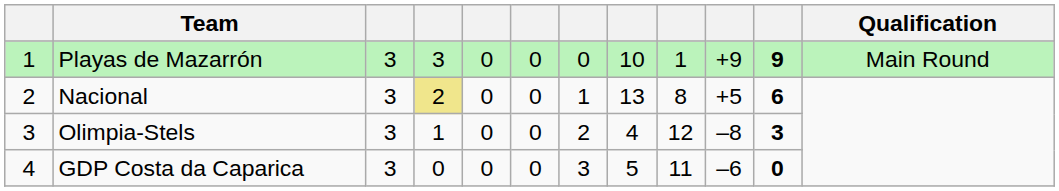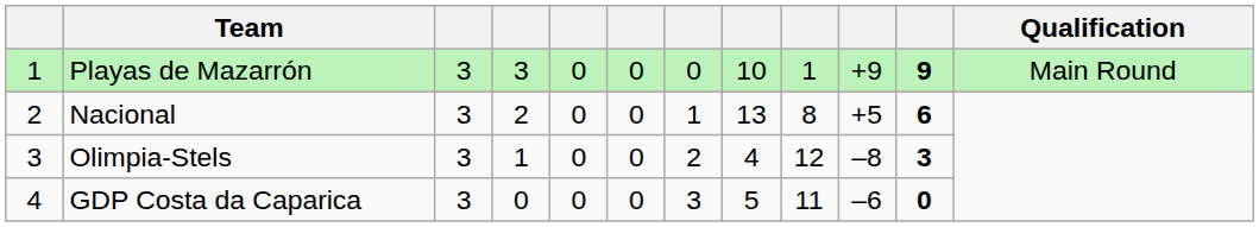Nacional | column 4: khaki background -> no background
